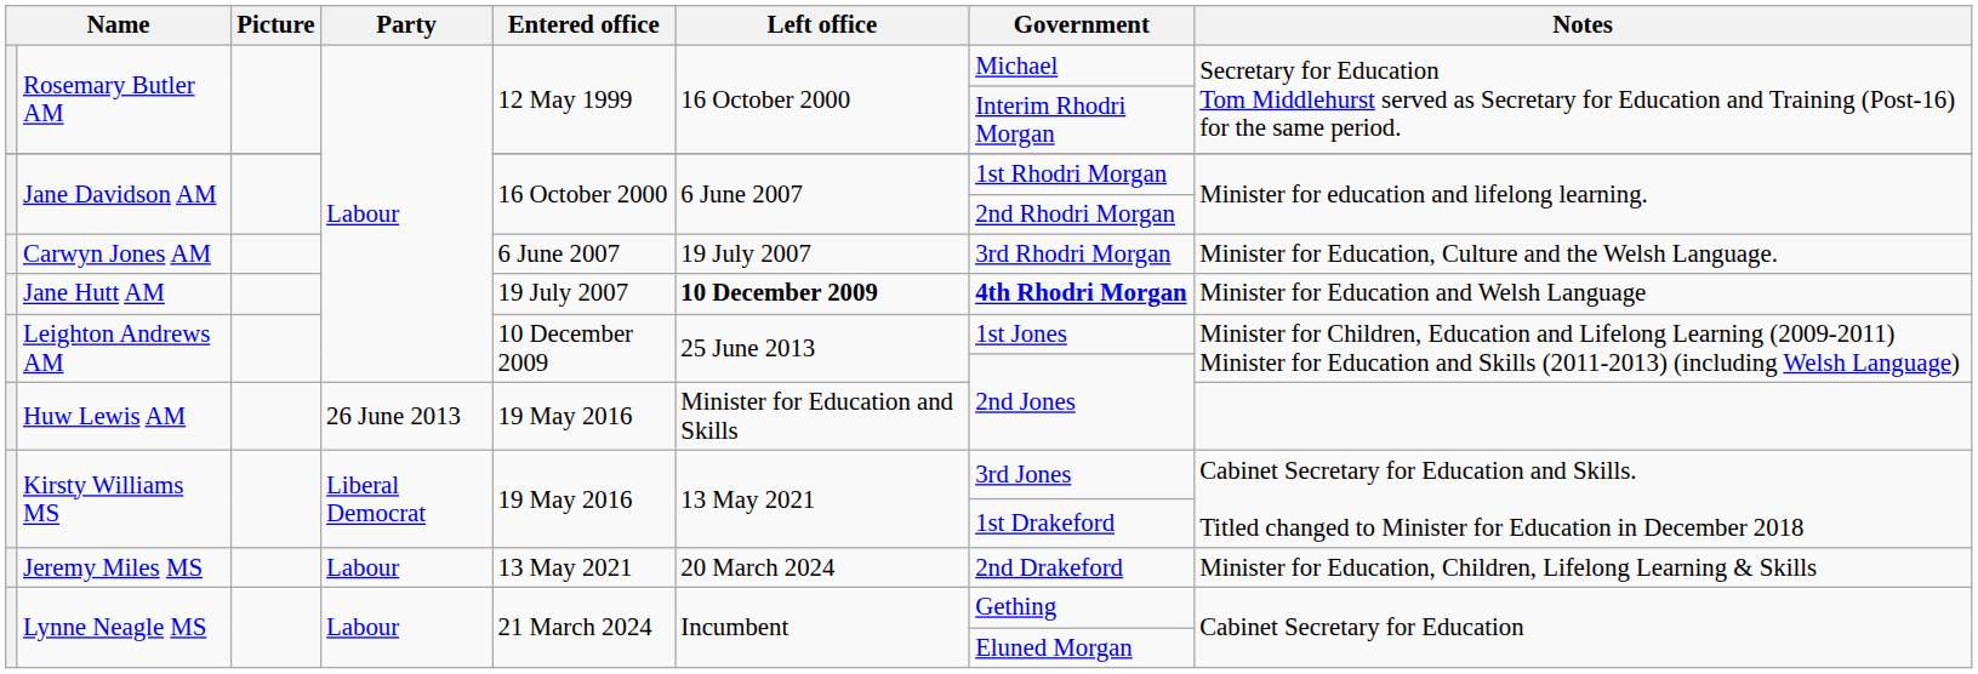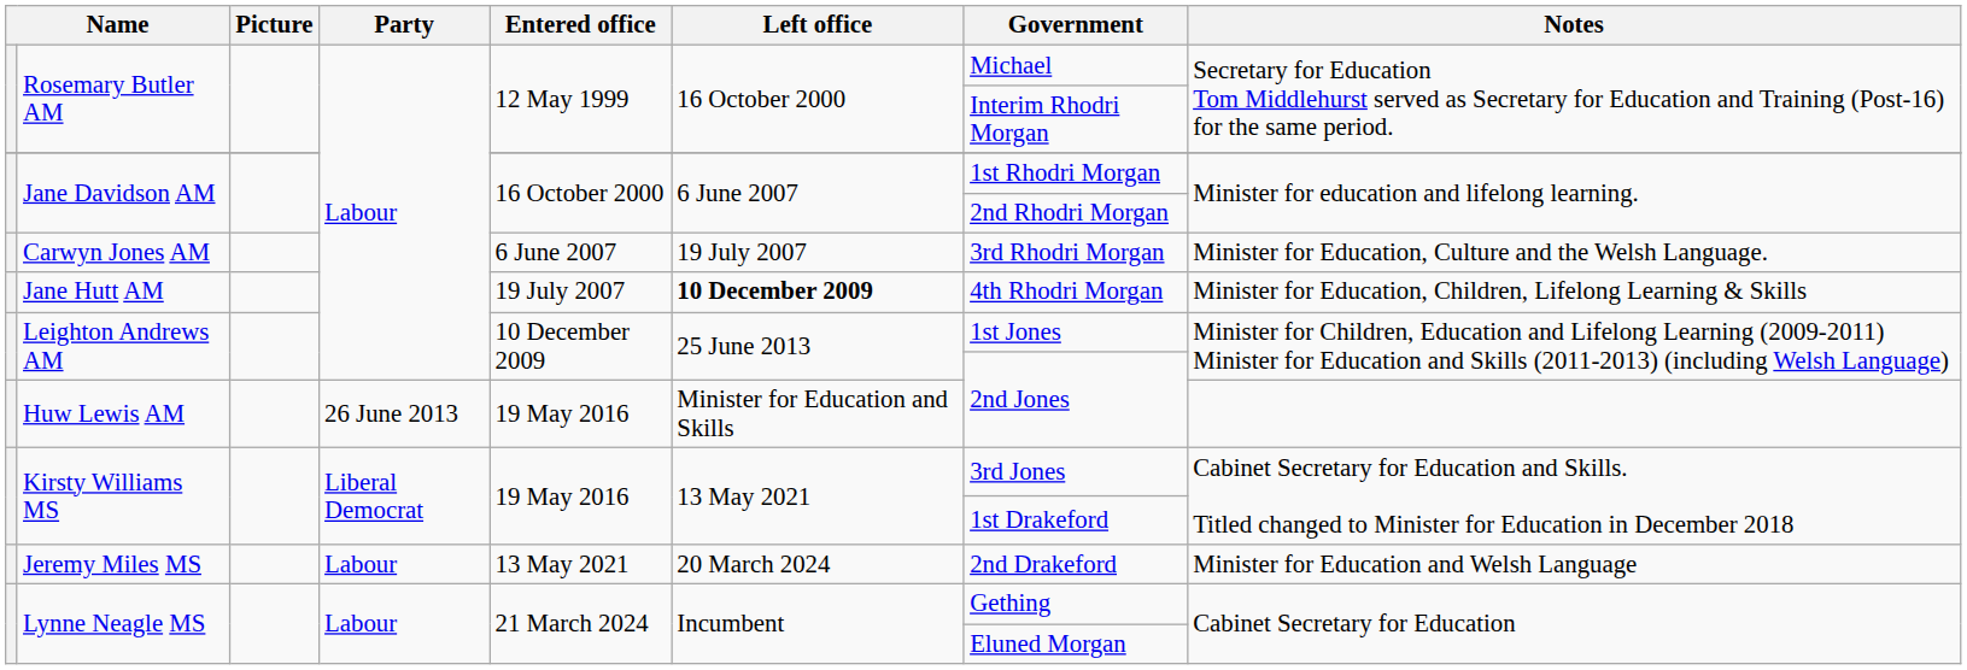Jane Hutt AM | Government: bold -> normal
Jane Hutt AM | Notes: Minister for Education and Welsh Language -> Minister for Education, Children, Lifelong Learning & Skills
Jeremy Miles MS | Notes: Minister for Education, Children, Lifelong Learning & Skills -> Minister for Education and Welsh Language
